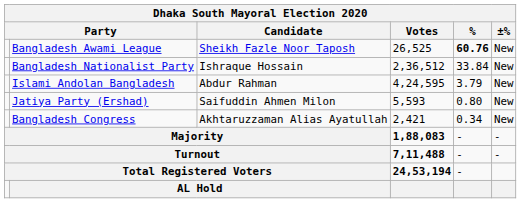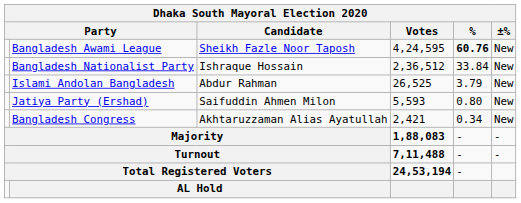Bangladesh Awami League | Votes: 26,525 -> 4,24,595
Islami Andolan Bangladesh | Votes: 4,24,595 -> 26,525
